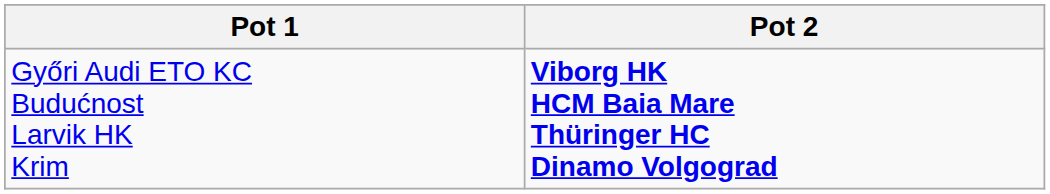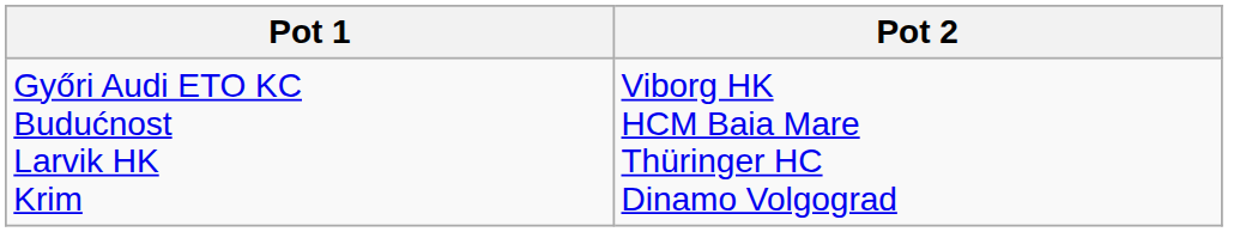Győri Audi ETO KC Budućnost Larvik HK Krim | Pot 2: bold -> normal
